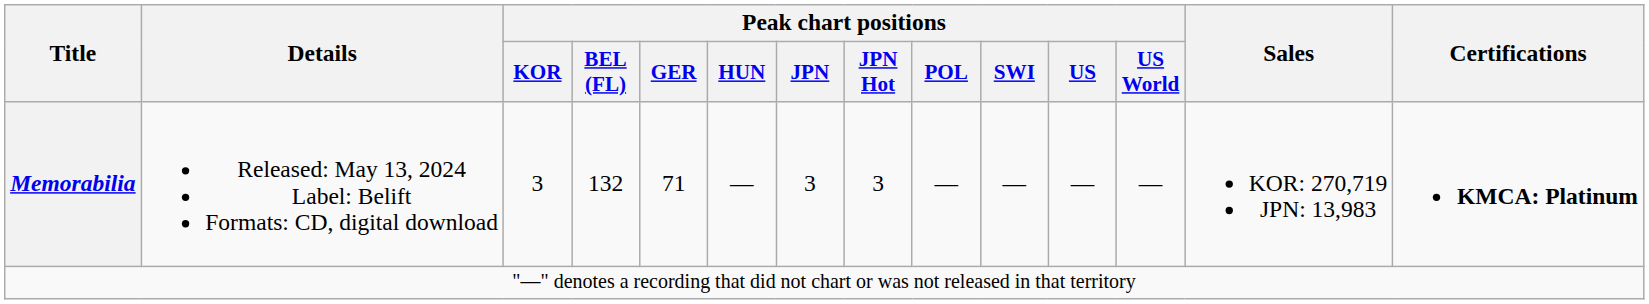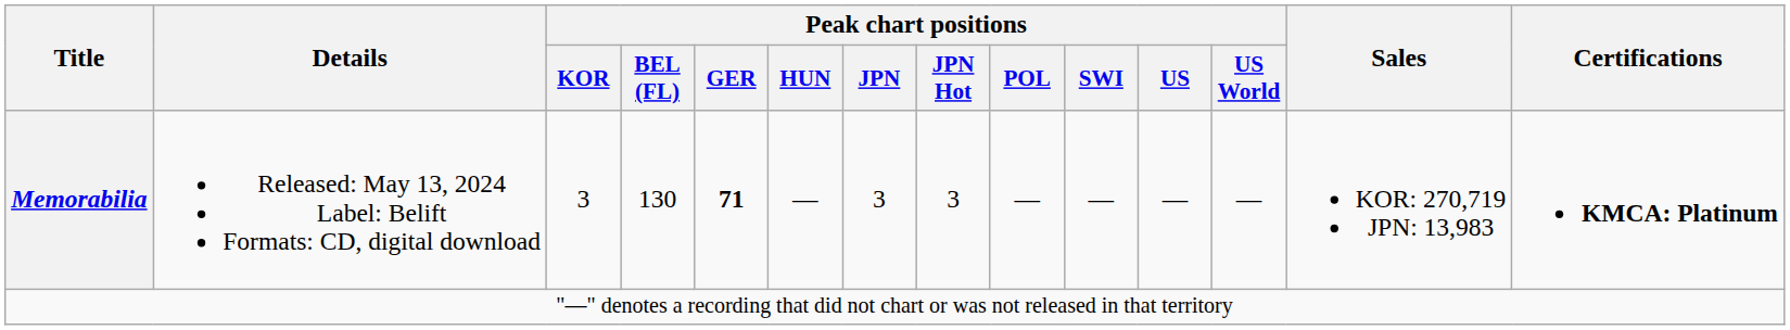Memorabilia | Peak chart positions / BEL (FL): 132 -> 130
Memorabilia | Peak chart positions / GER: normal -> bold
